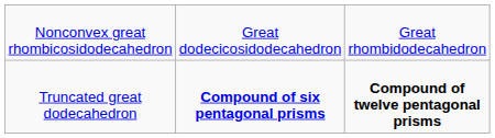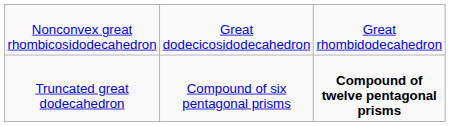Truncated great dodecahedron | column 2: bold -> normal
